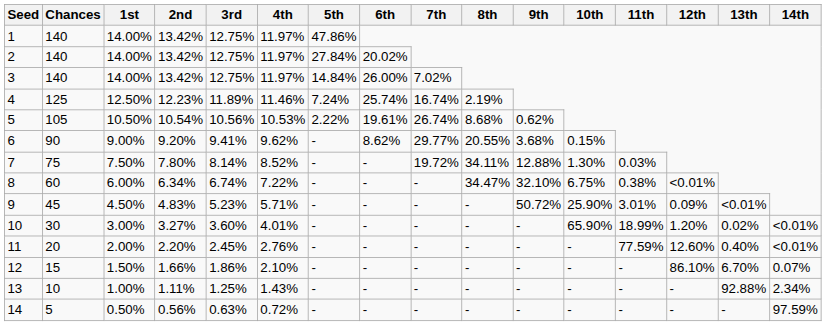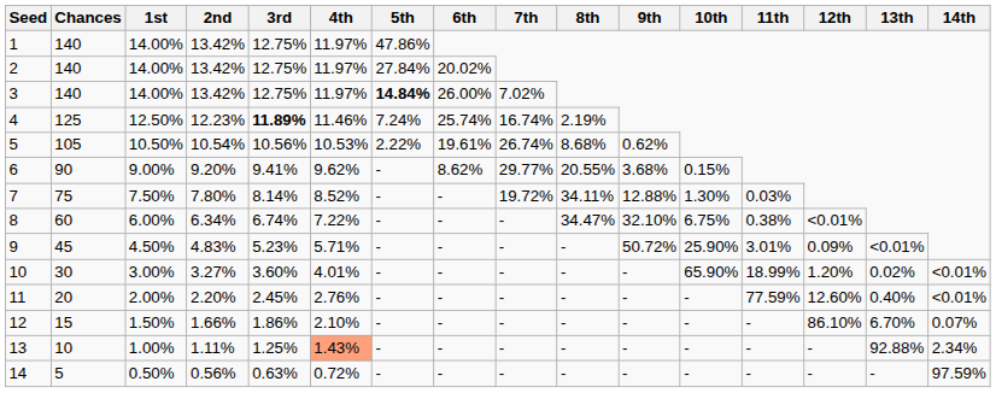3 | 5th: normal -> bold
4 | 3rd: normal -> bold
13 | 4th: no background -> lightsalmon background
